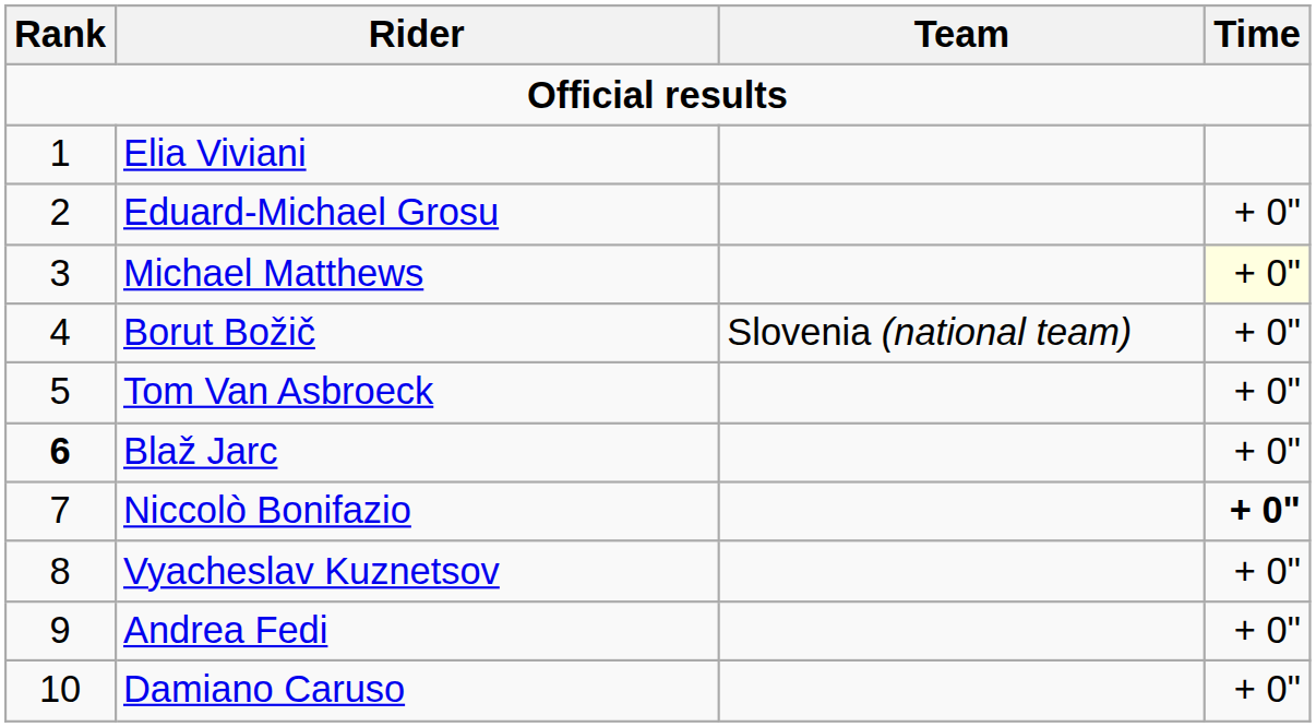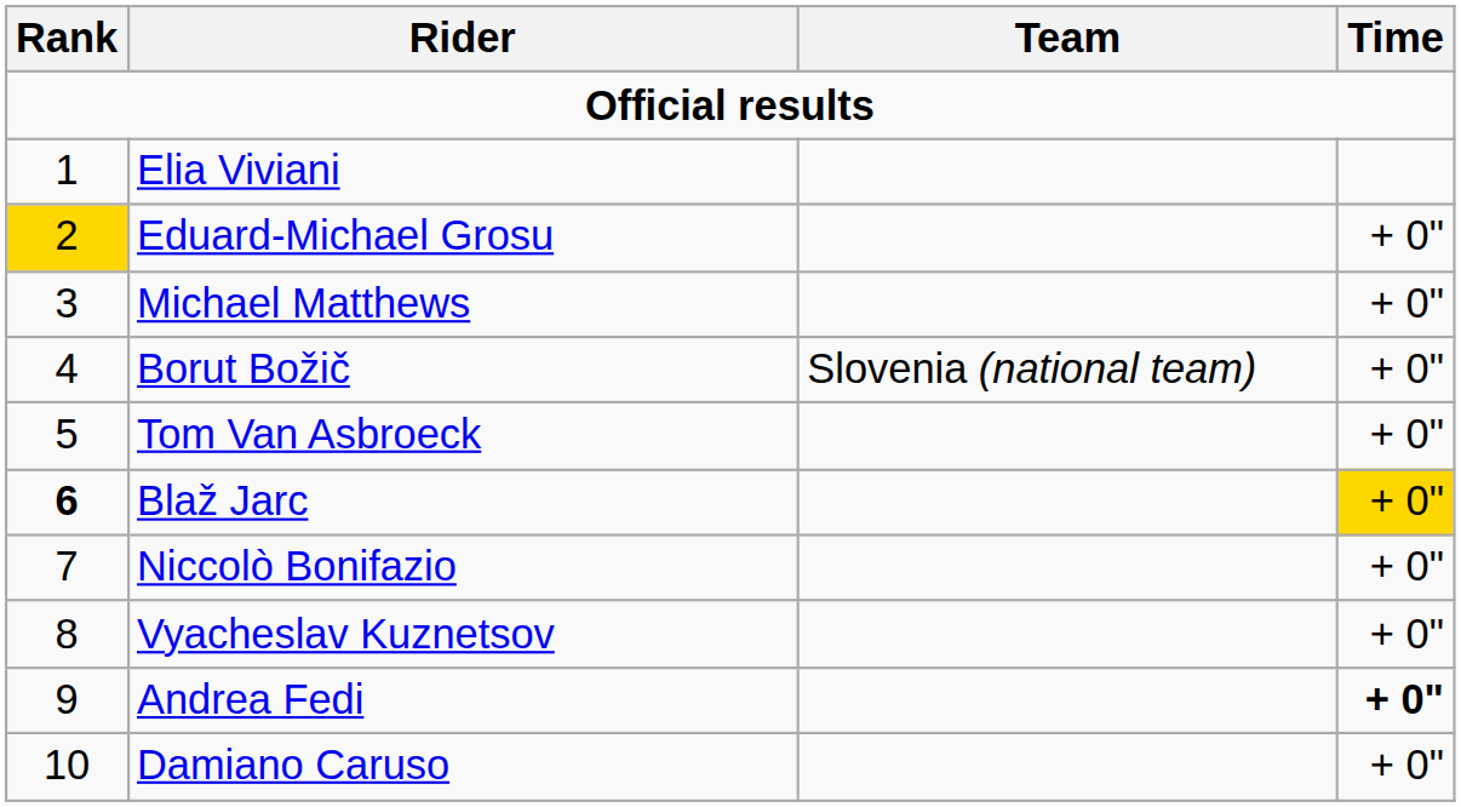Eduard-Michael Grosu | Rank: no background -> gold background
Michael Matthews | Time: lightyellow background -> no background
Blaž Jarc | Time: no background -> gold background
Niccolò Bonifazio | Time: bold -> normal
Andrea Fedi | Time: normal -> bold
